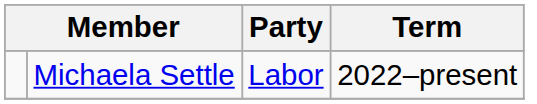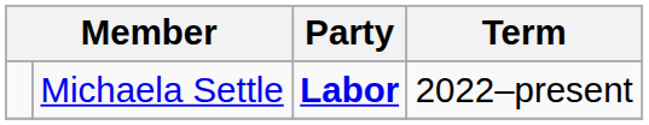Michaela Settle | Party: normal -> bold
